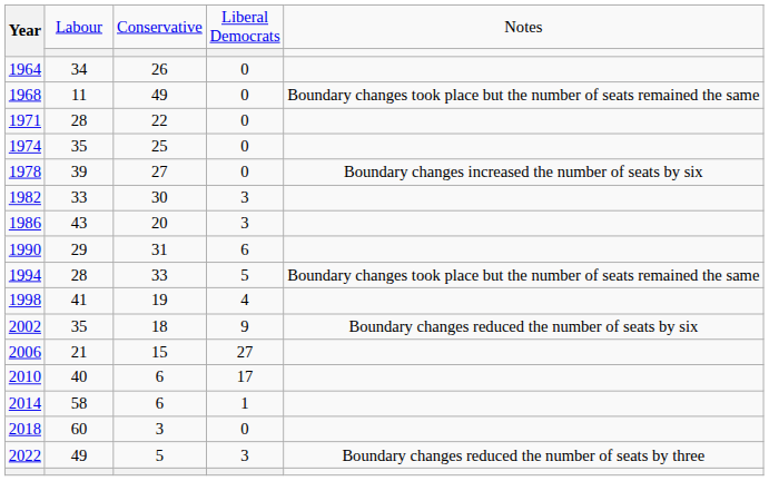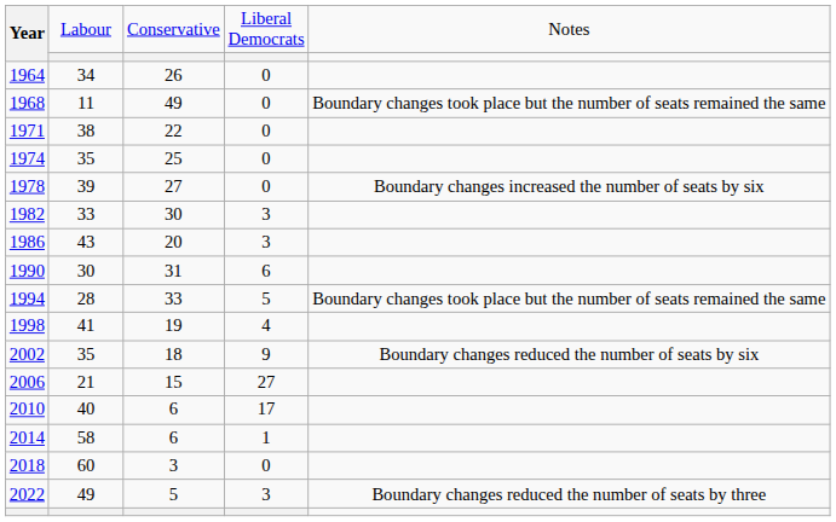1971 | column 2: 28 -> 38
1990 | column 2: 29 -> 30
